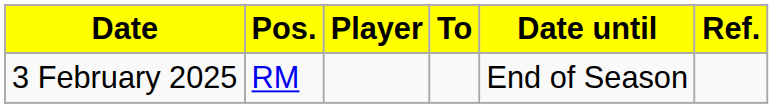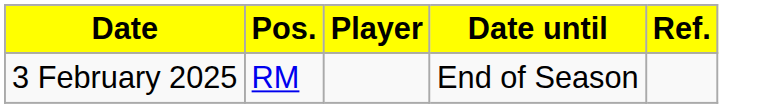- column: To
